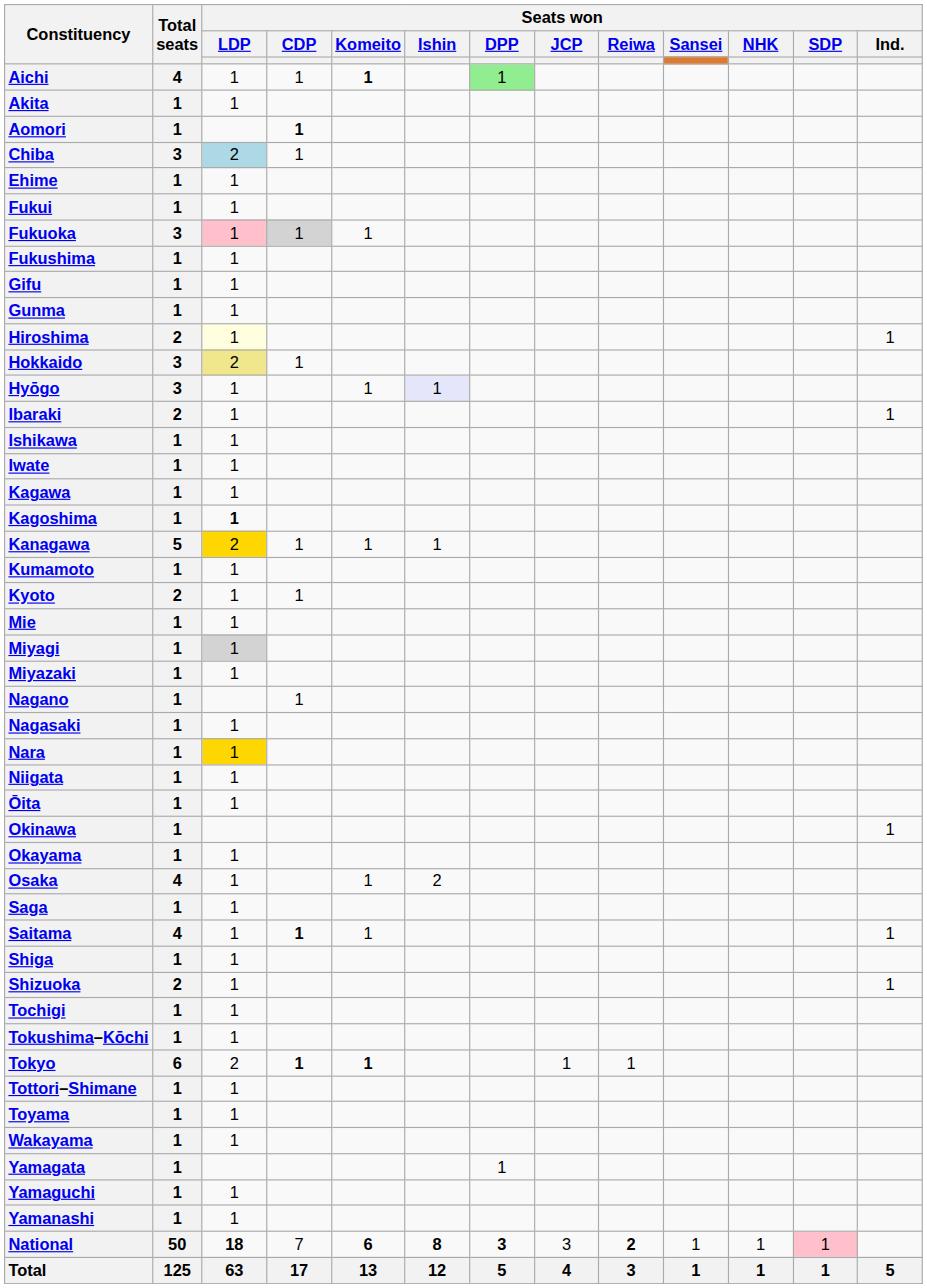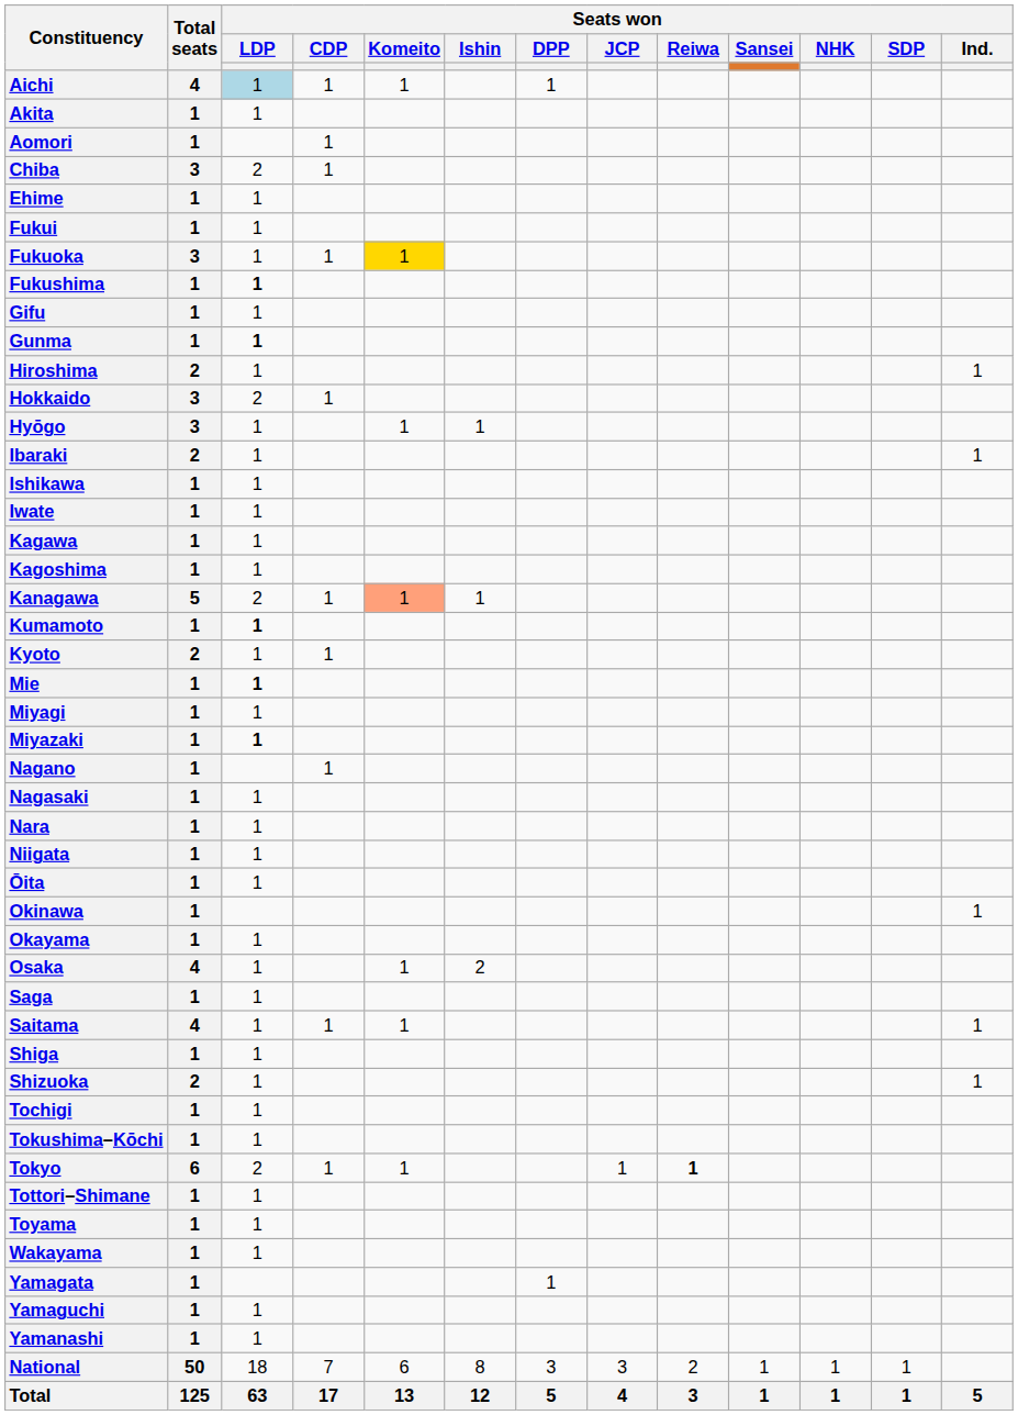Aichi | Seats won / LDP: no background -> lightblue background
Aichi | Seats won / Komeito: bold -> normal
Aichi | Seats won / DPP: lightgreen background -> no background
Aomori | Seats won / CDP: bold -> normal
Chiba | Seats won / LDP: lightblue background -> no background
Fukuoka | Seats won / LDP: pink background -> no background
Fukuoka | Seats won / CDP: lightgrey background -> no background
Fukuoka | Seats won / Komeito: no background -> gold background
Fukushima | Seats won / LDP: normal -> bold
Gunma | Seats won / LDP: normal -> bold
Hiroshima | Seats won / LDP: lightyellow background -> no background
Hokkaido | Seats won / LDP: khaki background -> no background
Hyōgo | Seats won / Ishin: lavender background -> no background
Kagoshima | Seats won / LDP: bold -> normal
Kanagawa | Seats won / LDP: gold background -> no background
Kanagawa | Seats won / Komeito: no background -> lightsalmon background
Kumamoto | Seats won / LDP: normal -> bold
Mie | Seats won / LDP: normal -> bold
Miyagi | Seats won / LDP: lightgrey background -> no background
Miyazaki | Seats won / LDP: normal -> bold
Nara | Seats won / LDP: gold background -> no background
Saitama | Seats won / CDP: bold -> normal
Tokyo | Seats won / CDP: bold -> normal
Tokyo | Seats won / Komeito: bold -> normal
Tokyo | Seats won / Reiwa: normal -> bold
National | Seats won / LDP: bold -> normal
National | Seats won / Komeito: bold -> normal
National | Seats won / Ishin: bold -> normal
National | Seats won / DPP: bold -> normal
National | Seats won / Reiwa: bold -> normal
National | Seats won / SDP: pink background -> no background
